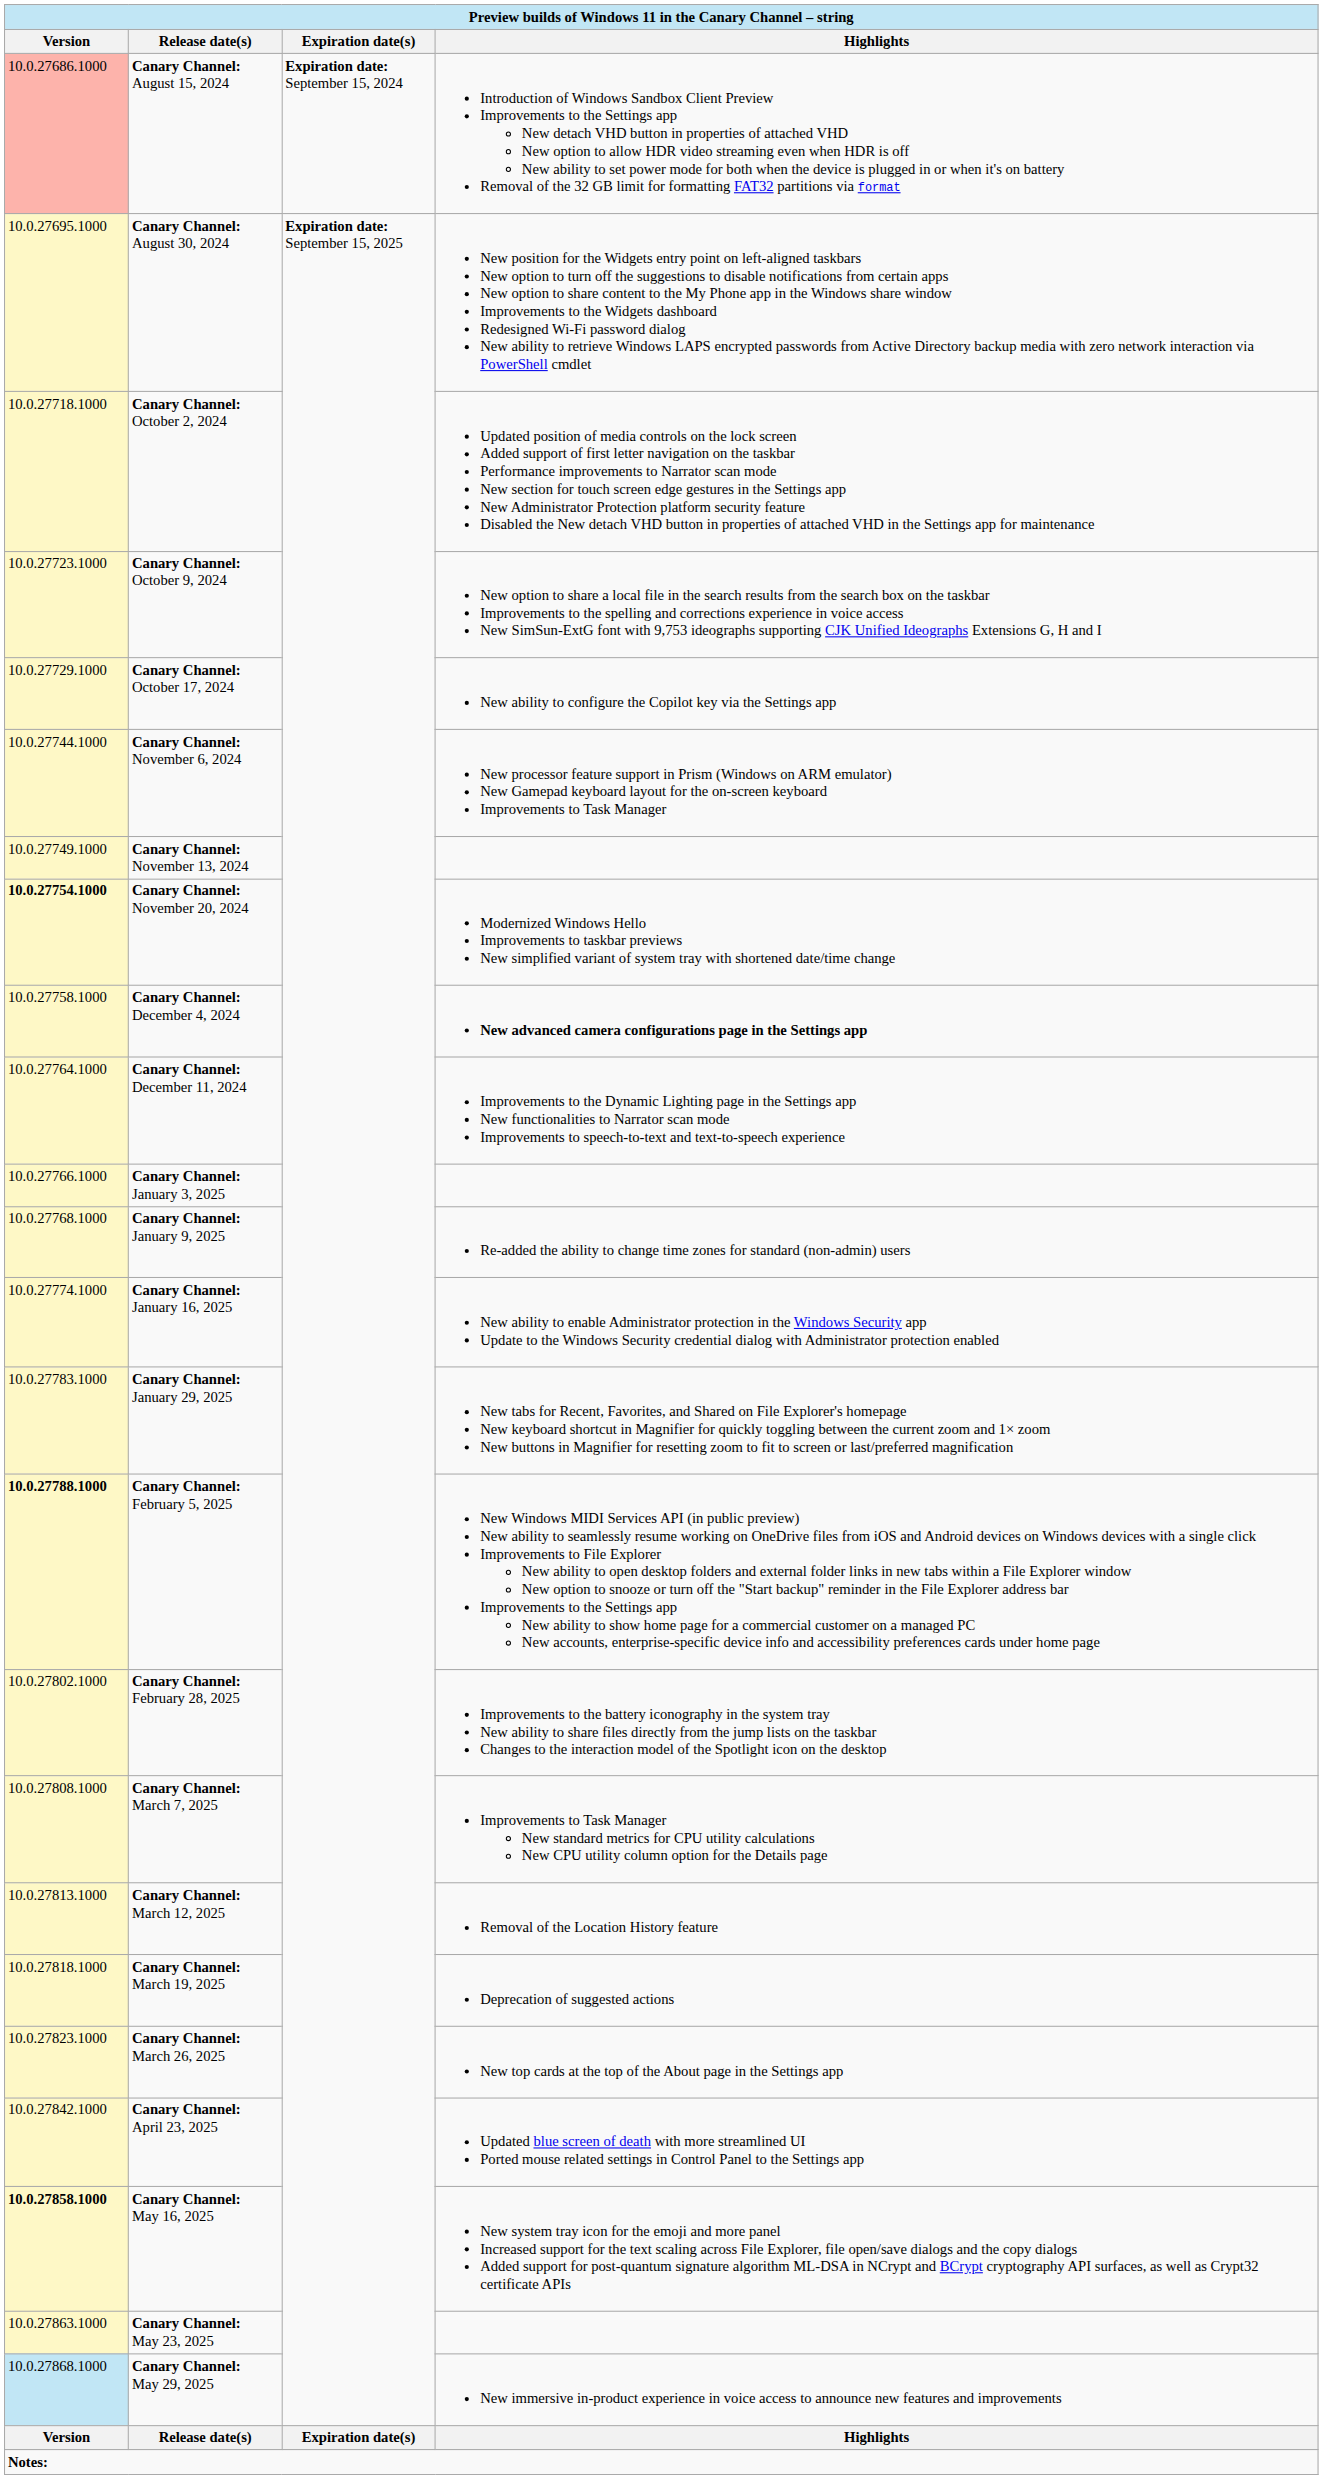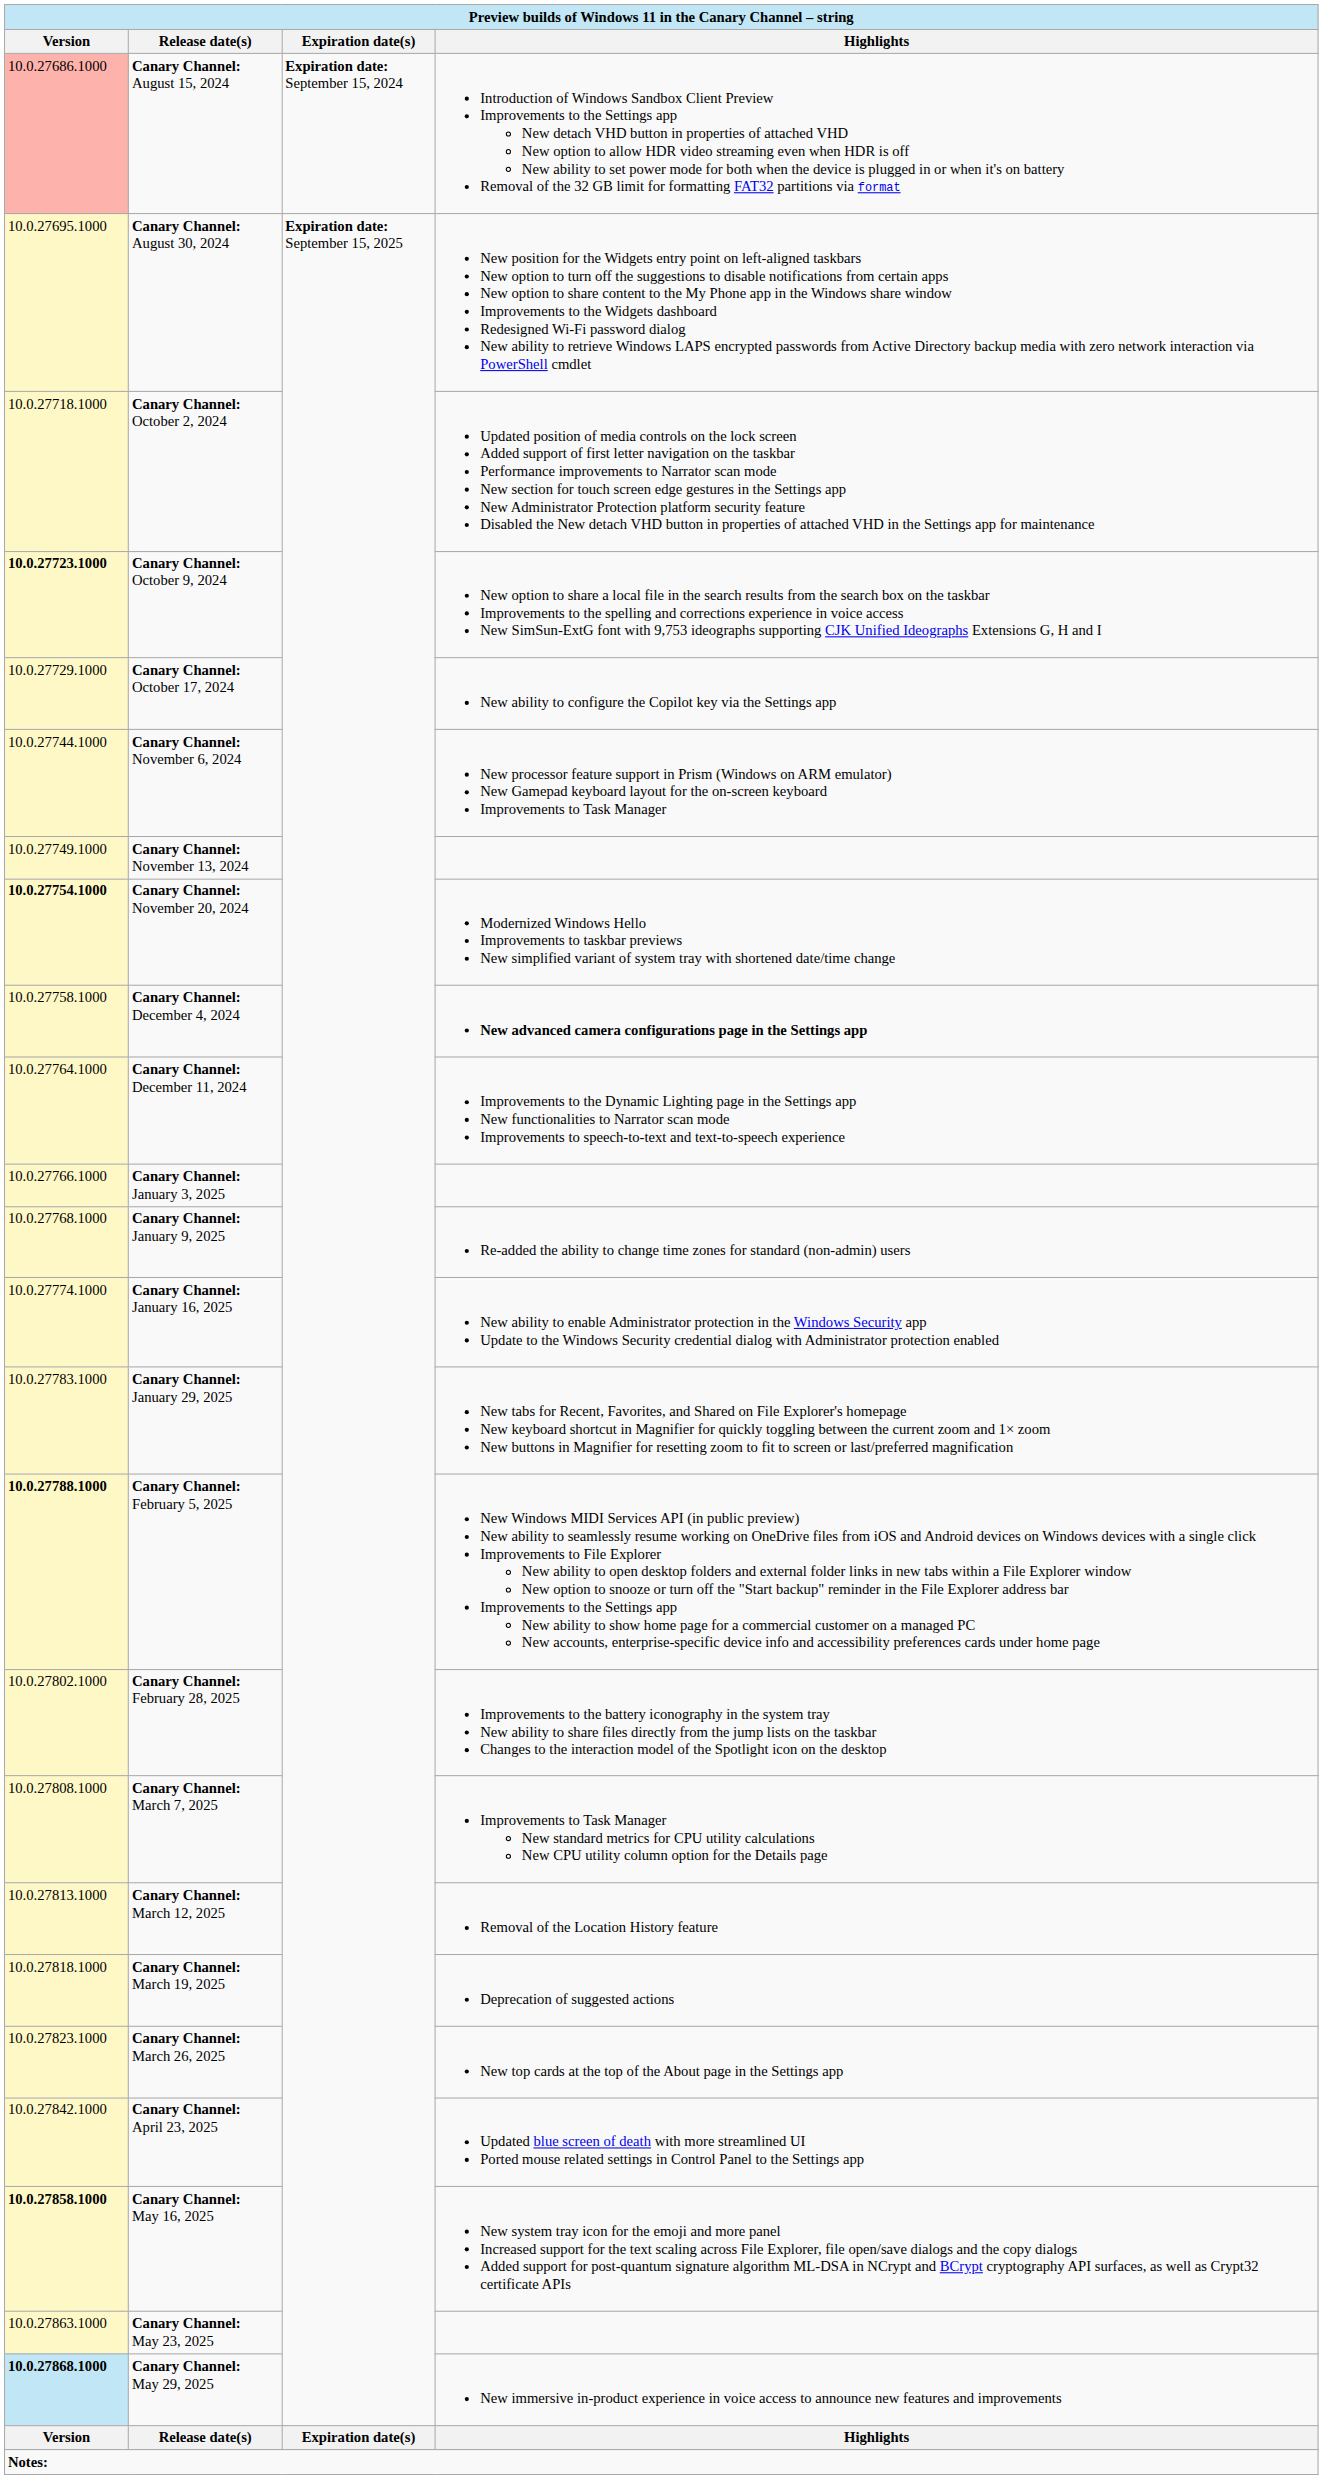Canary Channel: October 9, 2024 | Version: normal -> bold
Canary Channel: May 29, 2025 | Version: normal -> bold
